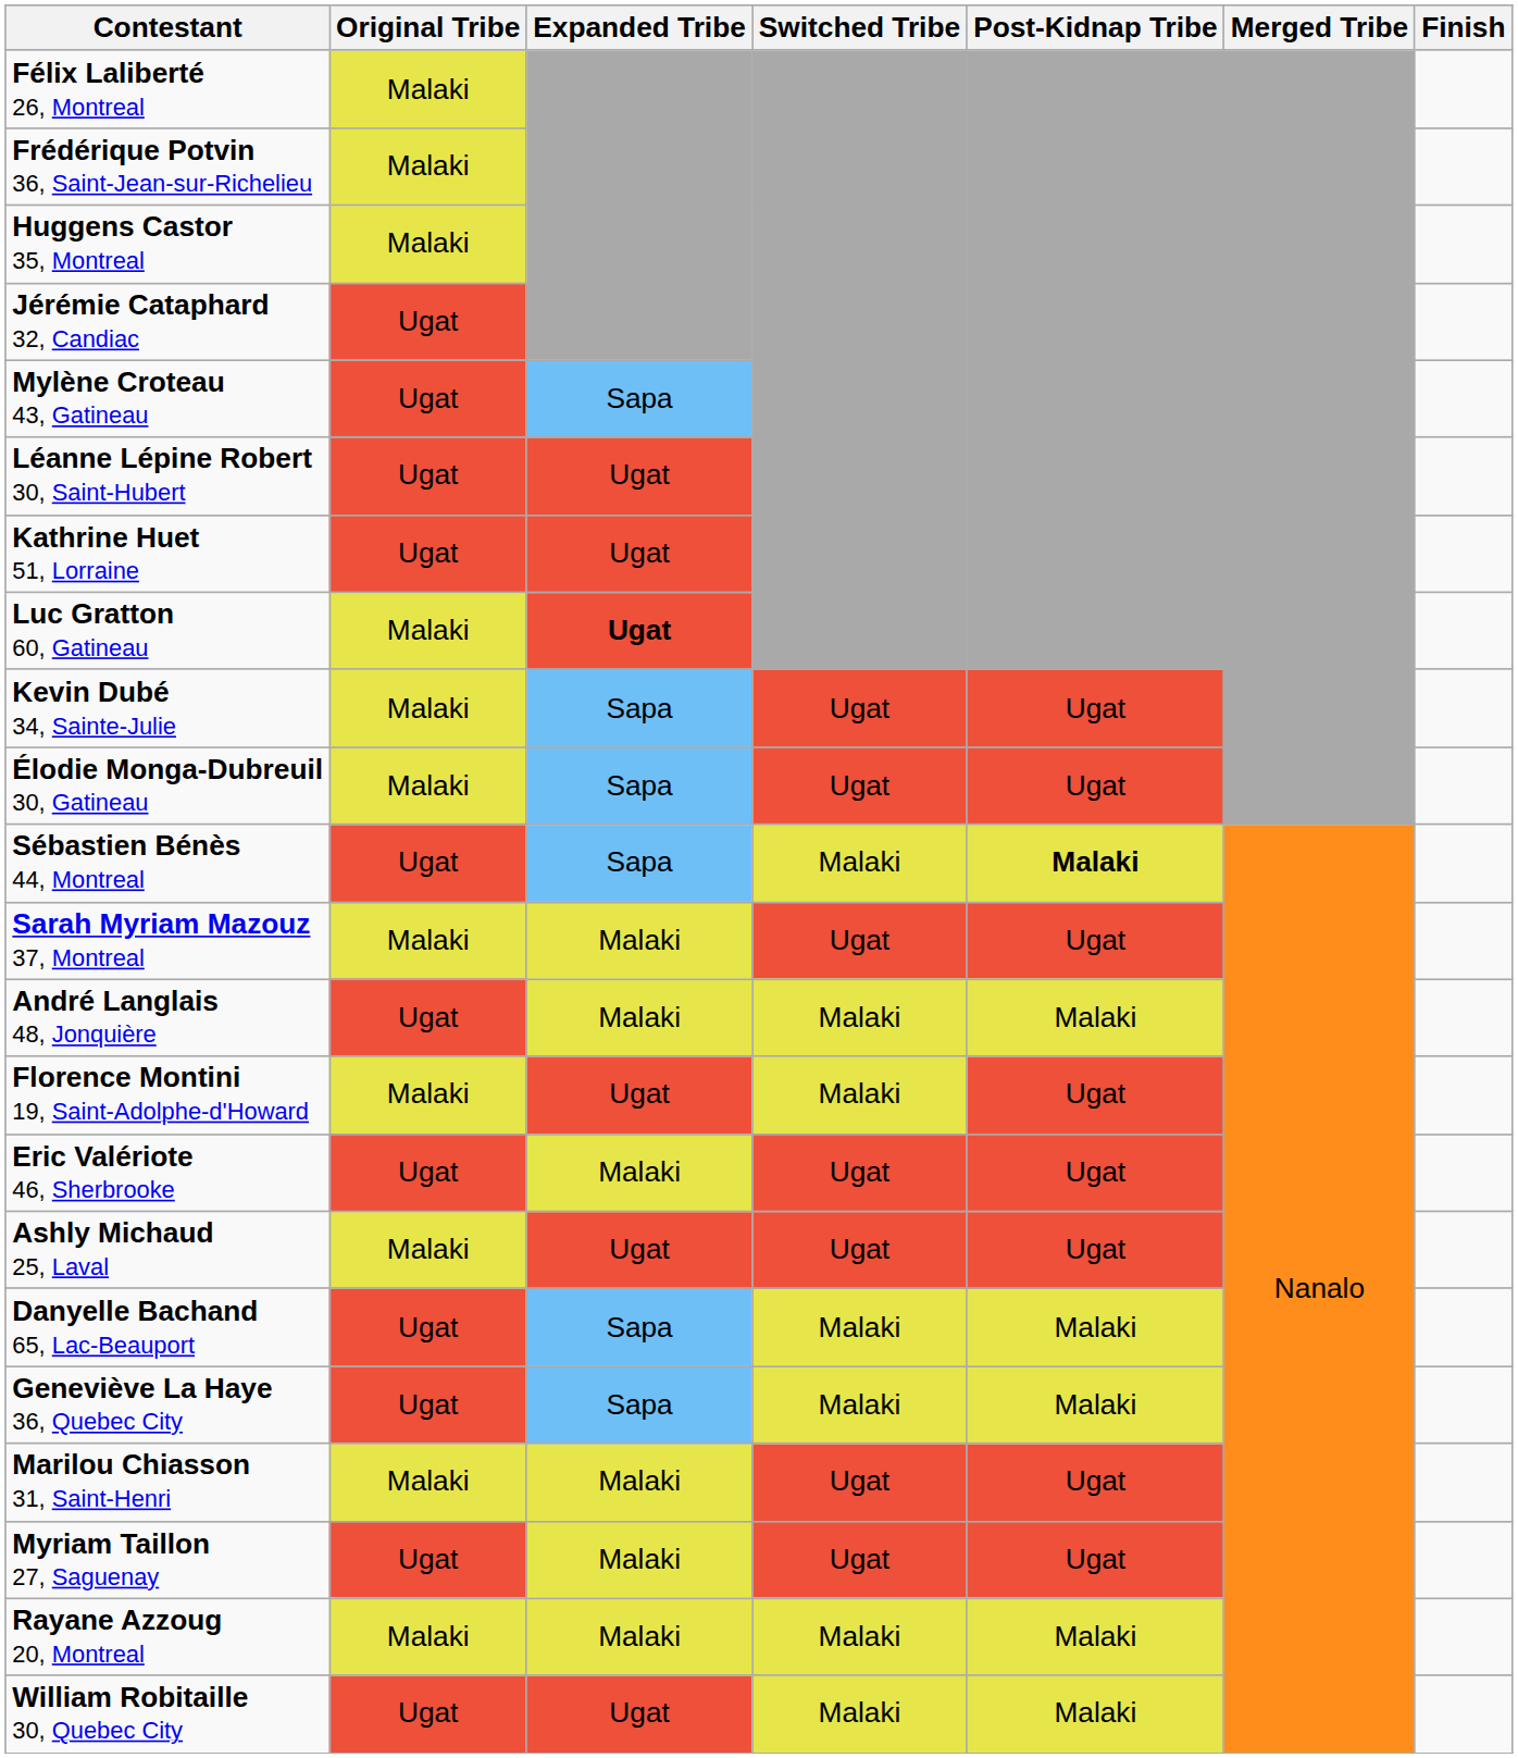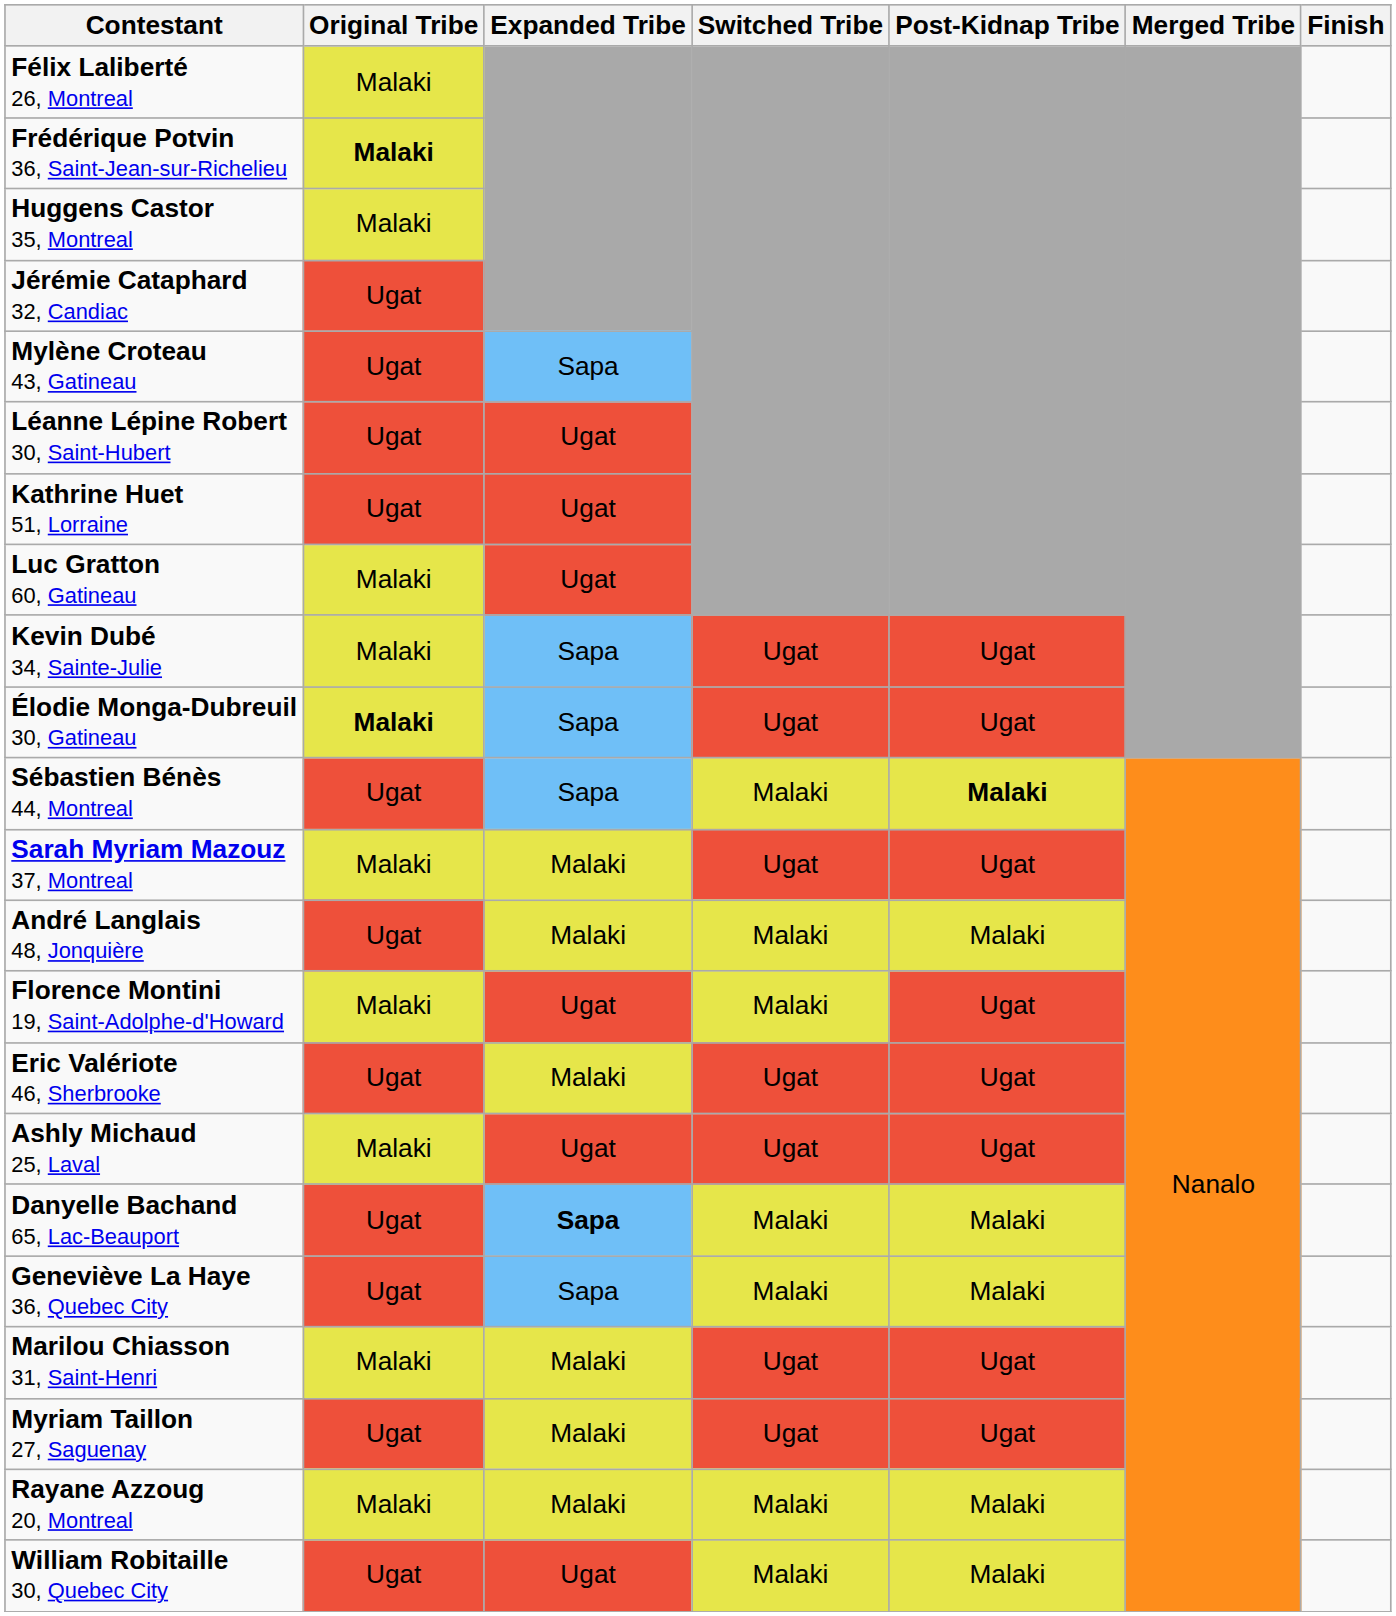Frédérique Potvin 36, Saint-Jean-sur-Richelieu | Original Tribe: normal -> bold
Luc Gratton 60, Gatineau | Expanded Tribe: bold -> normal
Élodie Monga-Dubreuil 30, Gatineau | Original Tribe: normal -> bold
Danyelle Bachand 65, Lac-Beauport | Expanded Tribe: normal -> bold
